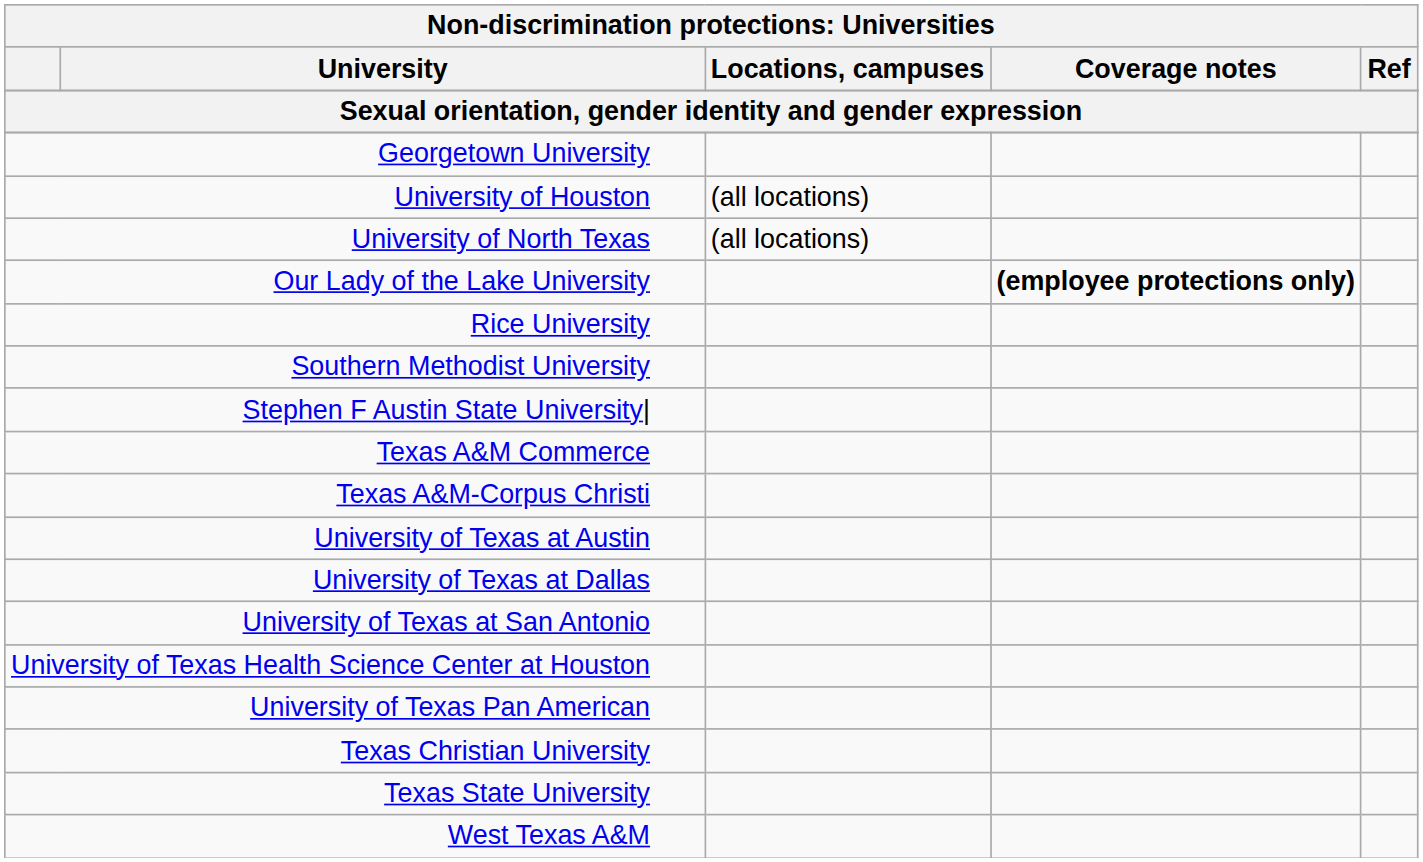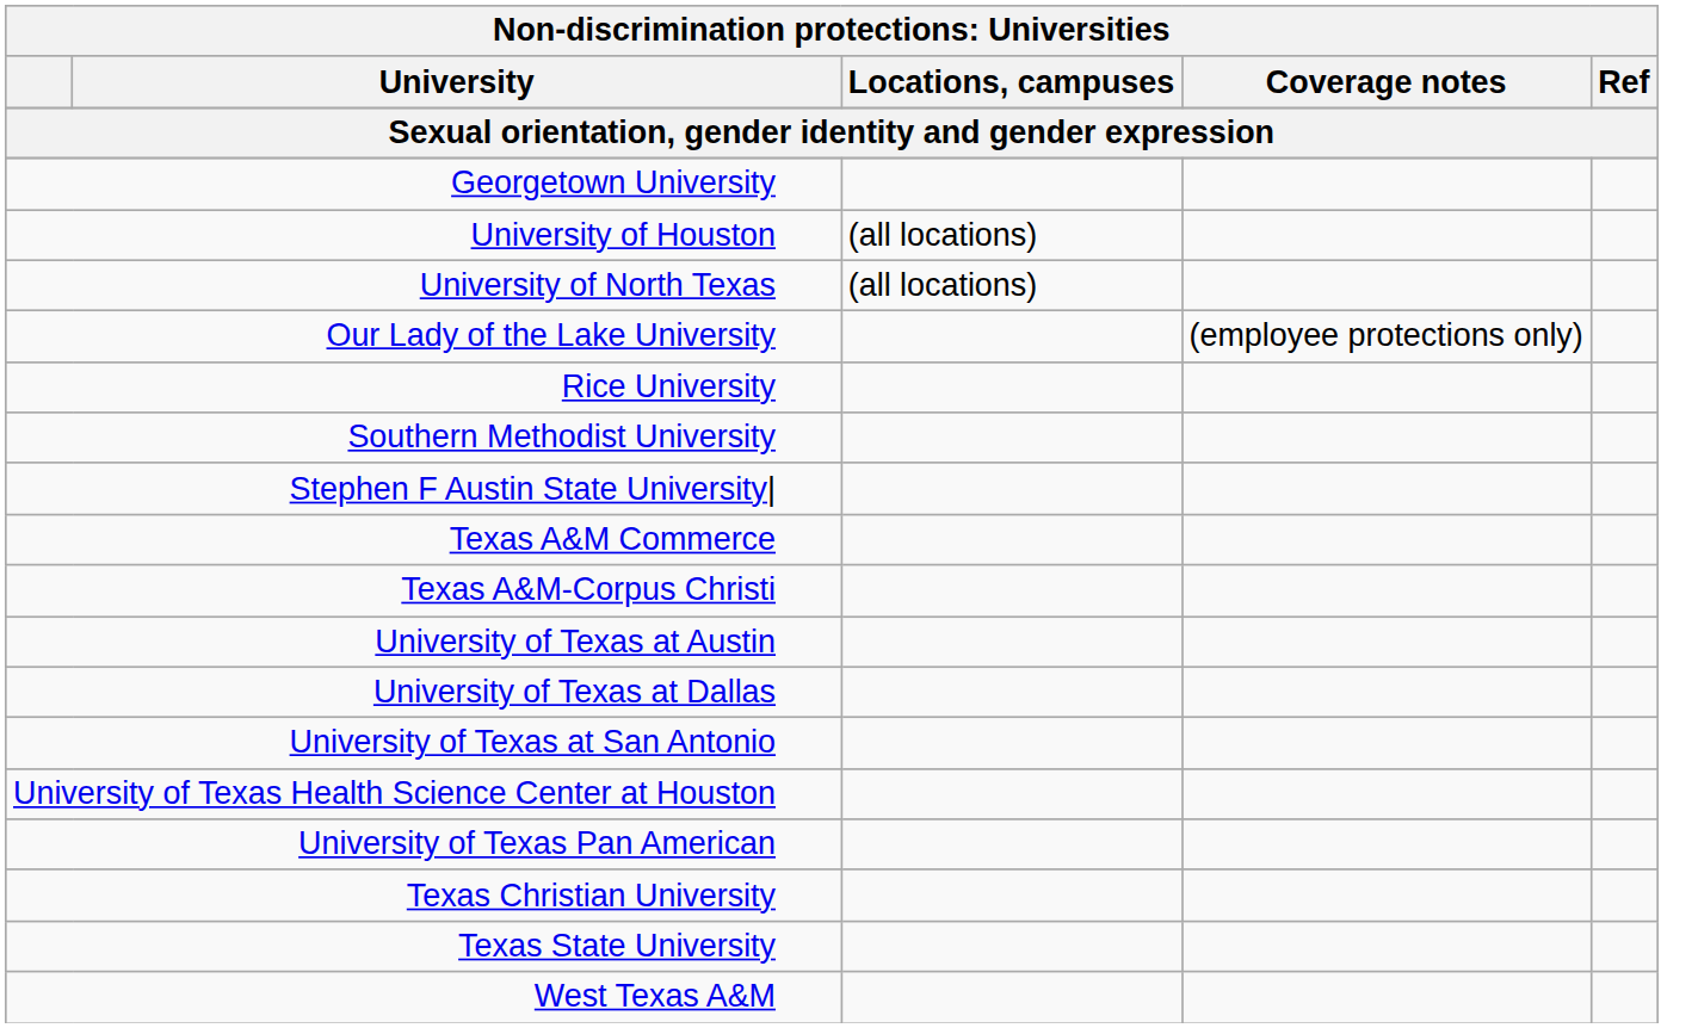Our Lady of the Lake University | Coverage notes: bold -> normal
